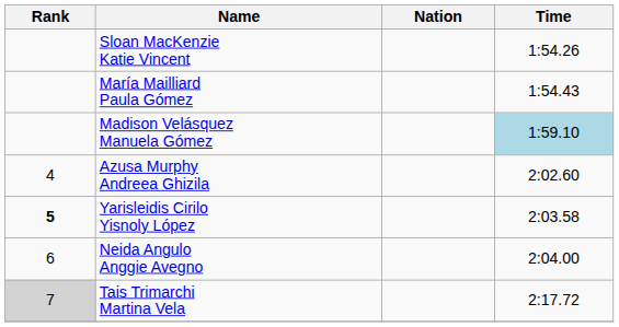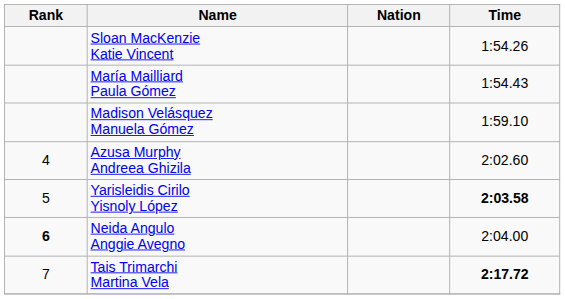Madison Velásquez Manuela Gómez | Time: lightblue background -> no background
Yarisleidis Cirilo Yisnoly López | Rank: bold -> normal
Yarisleidis Cirilo Yisnoly López | Time: normal -> bold
Neida Angulo Anggie Avegno | Rank: normal -> bold
Tais Trimarchi Martina Vela | Rank: lightgrey background -> no background
Tais Trimarchi Martina Vela | Time: normal -> bold
